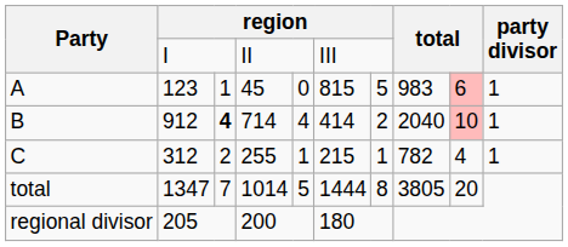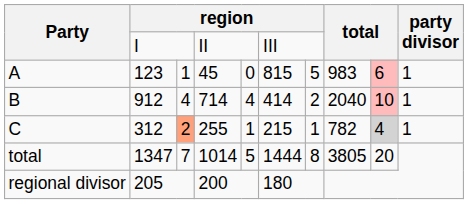B | column 3: bold -> normal
C | column 3: no background -> lightsalmon background
C | column 9: no background -> lightgrey background
